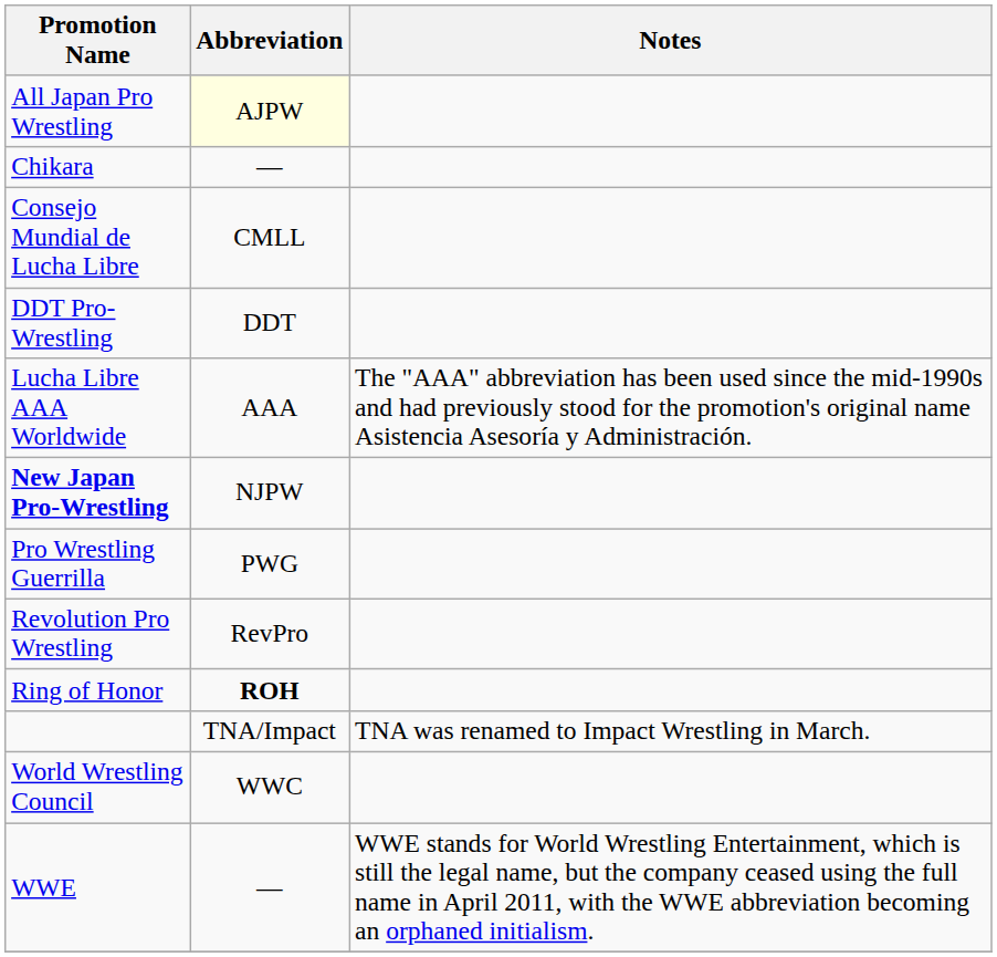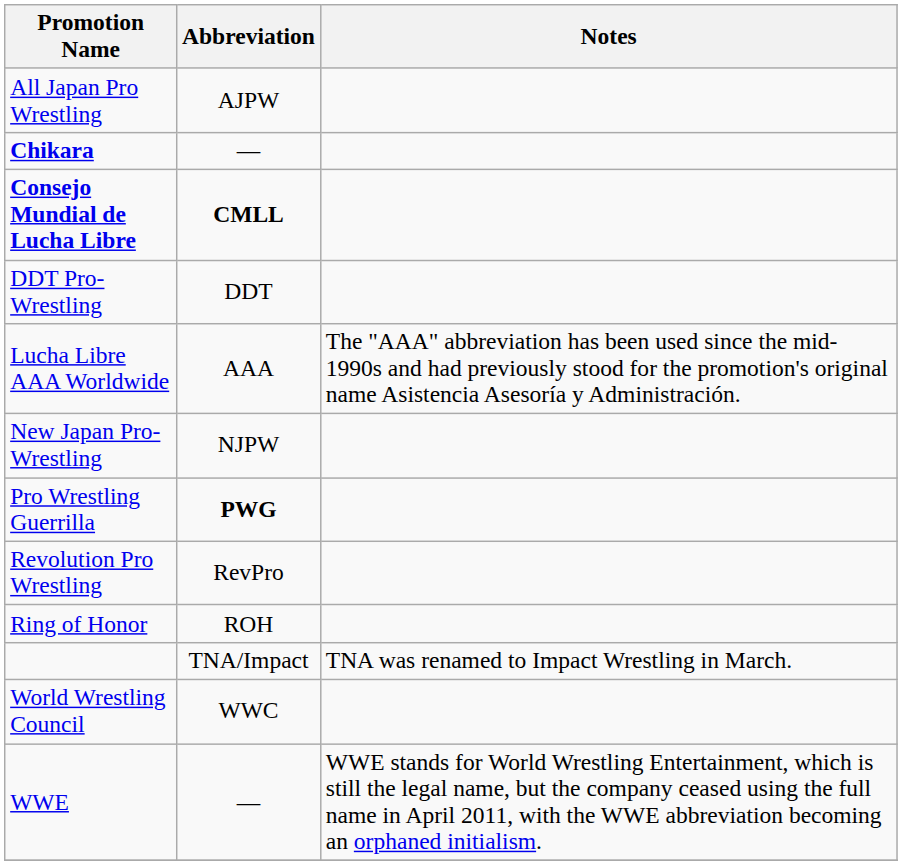All Japan Pro Wrestling | Abbreviation: lightyellow background -> no background
Chikara | Promotion Name: normal -> bold
Consejo Mundial de Lucha Libre | Promotion Name: normal -> bold
Consejo Mundial de Lucha Libre | Abbreviation: normal -> bold
New Japan Pro-Wrestling | Promotion Name: bold -> normal
Pro Wrestling Guerrilla | Abbreviation: normal -> bold
Ring of Honor | Abbreviation: bold -> normal
